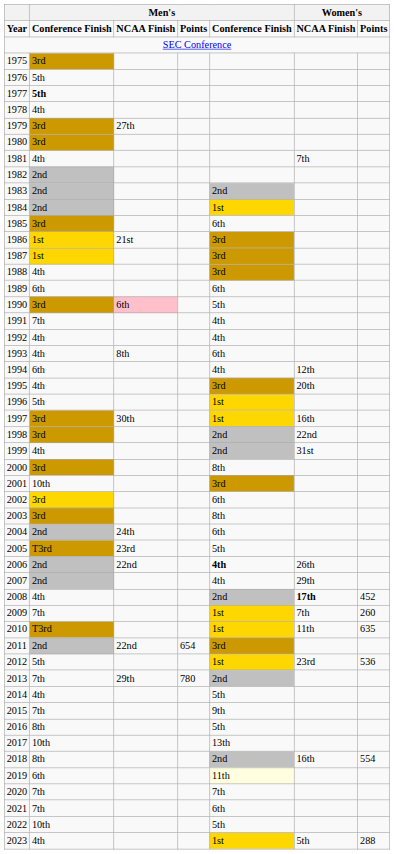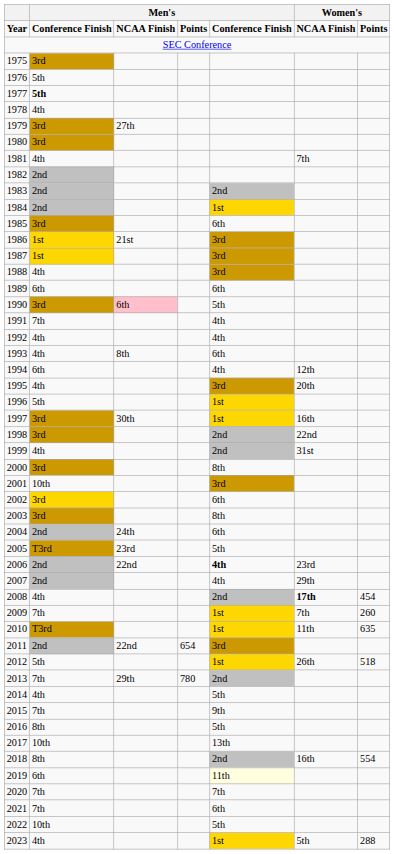2006 | column 6: 26th -> 23rd
2008 | column 7: 452 -> 454
2012 | column 6: 23rd -> 26th
2012 | column 7: 536 -> 518
